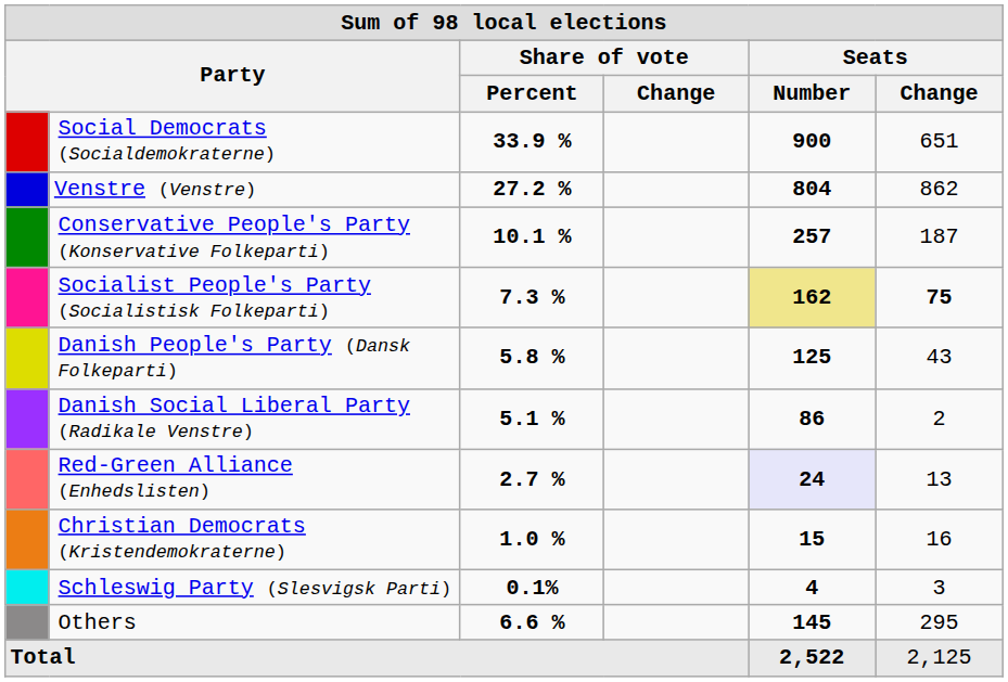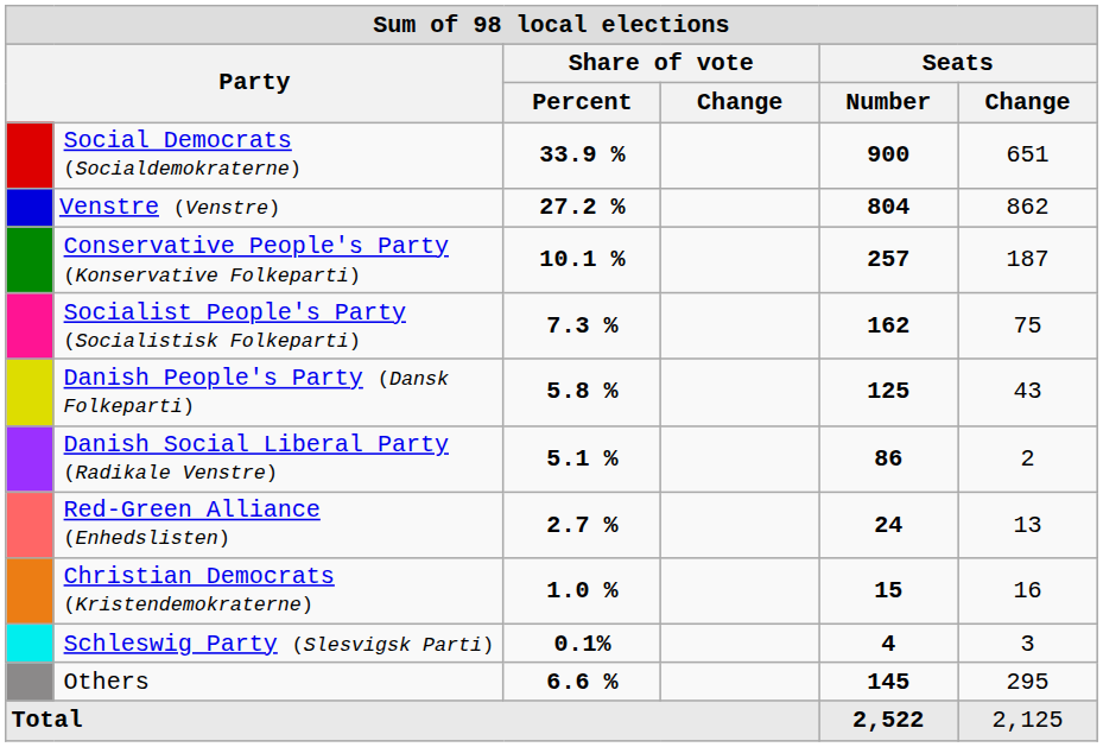Socialist People's Party (Socialistisk Folkeparti) | Seats / Number: khaki background -> no background
Socialist People's Party (Socialistisk Folkeparti) | Seats / Change: bold -> normal
Red-Green Alliance (Enhedslisten) | Seats / Number: lavender background -> no background
